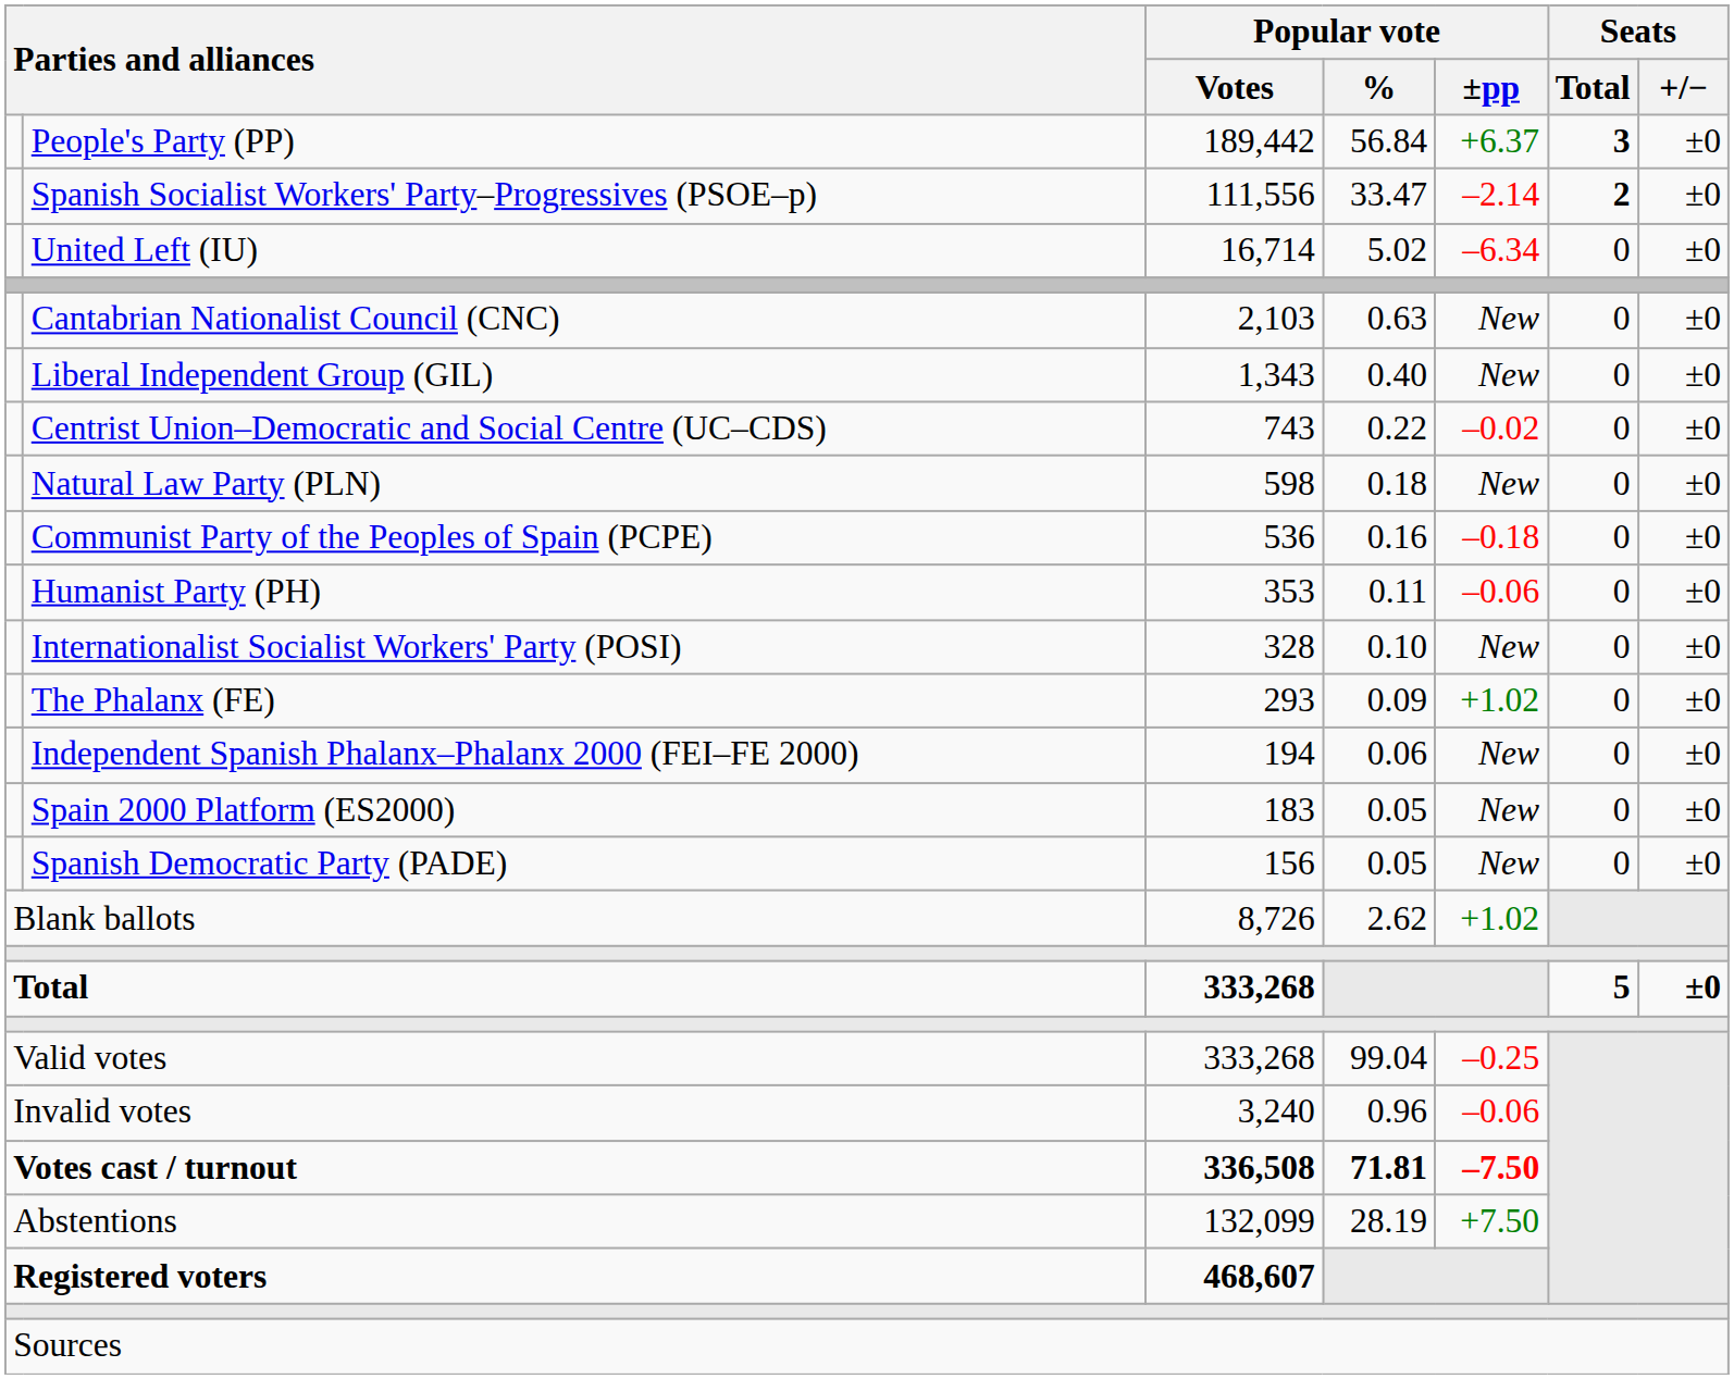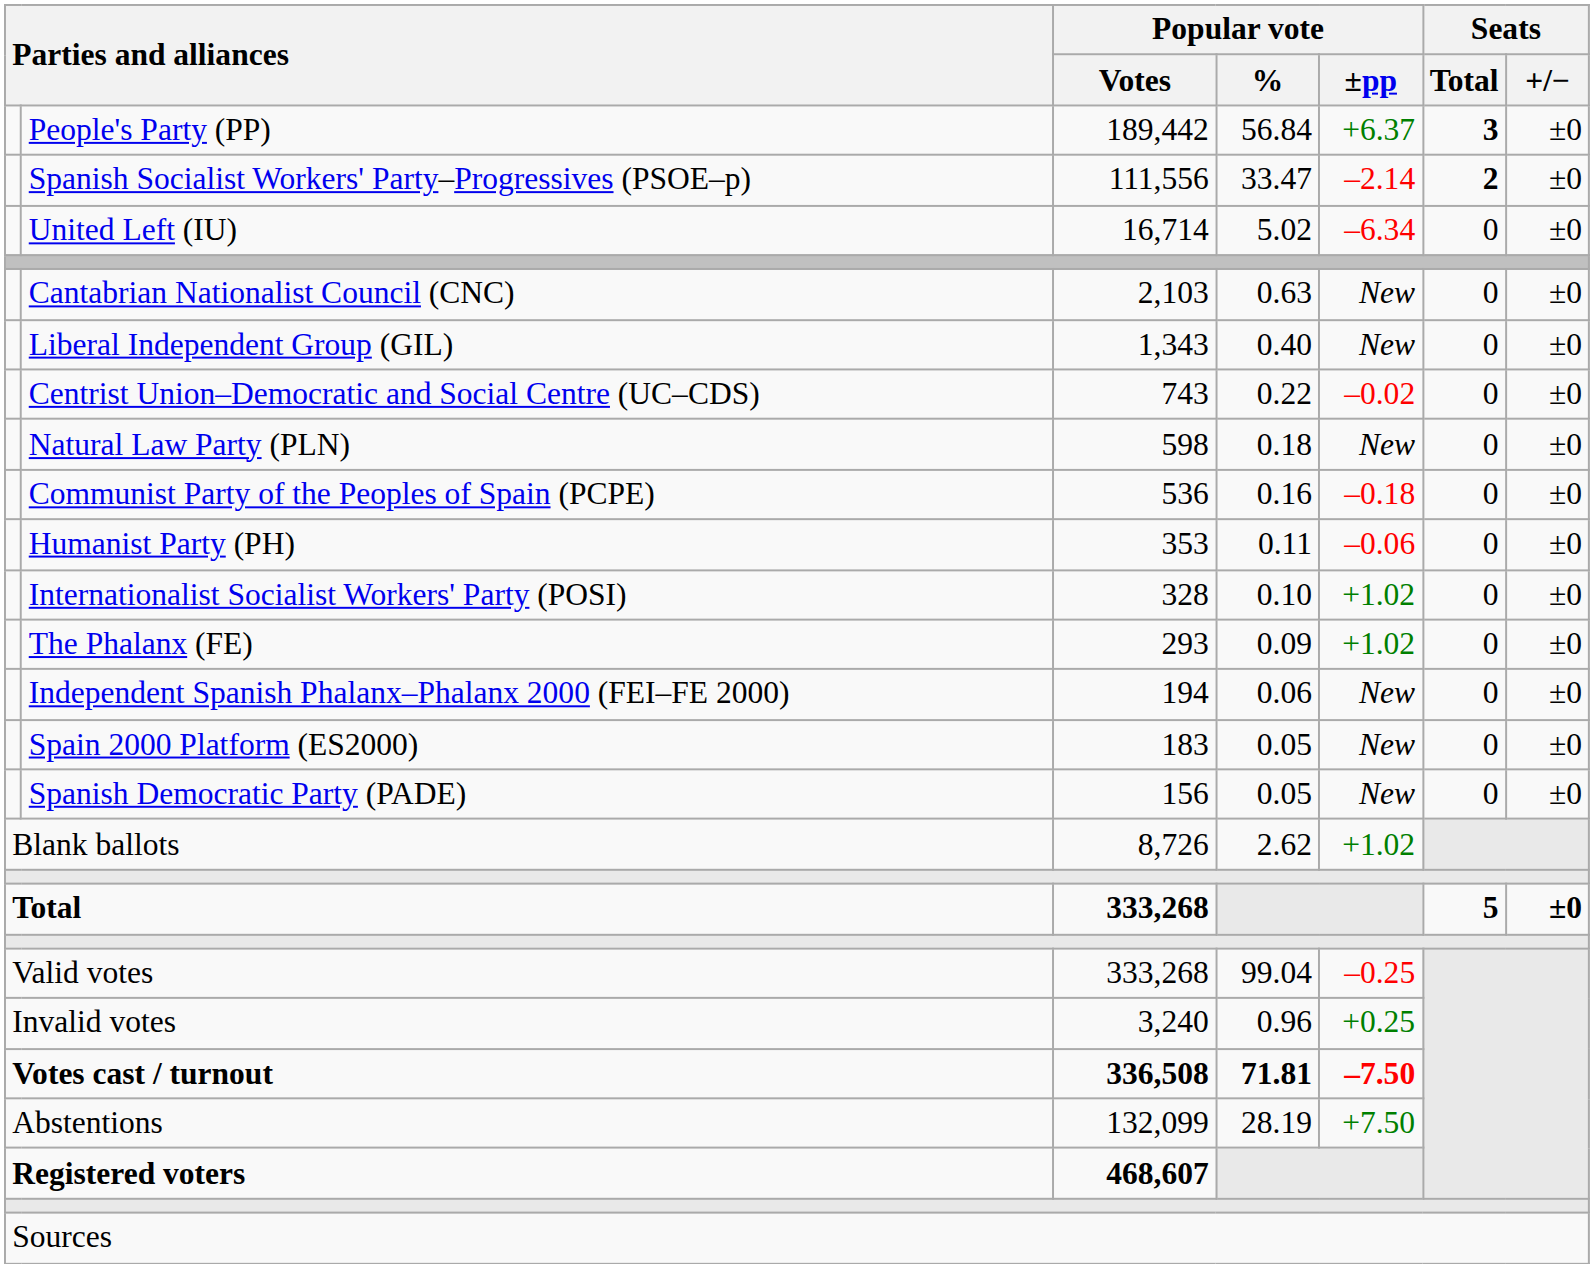Internationalist Socialist Workers' Party (POSI) | Popular vote / ±pp: New -> +1.02
Invalid votes | Popular vote / ±pp: –0.06 -> +0.25
